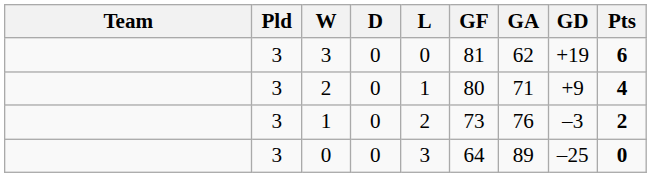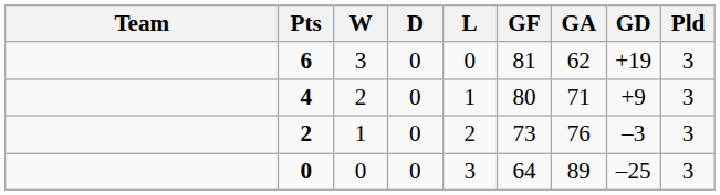columns swapped: Pld <-> Pts
